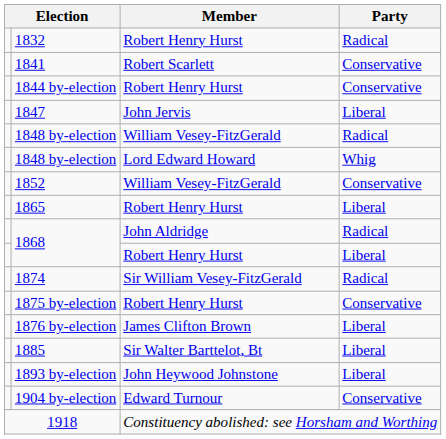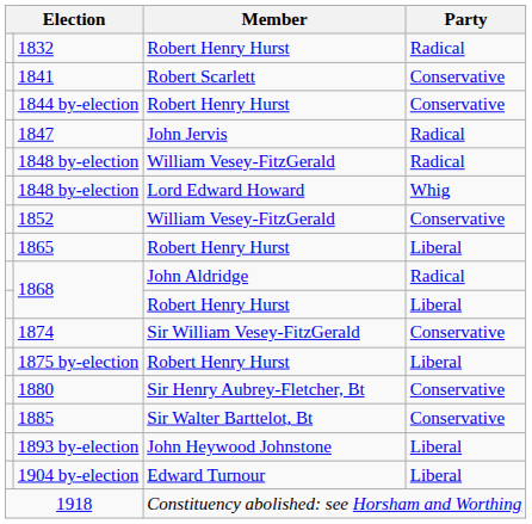1847 | Party: Liberal -> Radical
1874 | Party: Radical -> Conservative
1875 by-election | Party: Conservative -> Liberal
- row: 1876 by-election | James Clifton Brown | Liberal
+ row: 1880 | Sir Henry Aubrey-Fletcher, Bt | Conservative
1885 | Party: Liberal -> Conservative
1904 by-election | Party: Conservative -> Liberal
